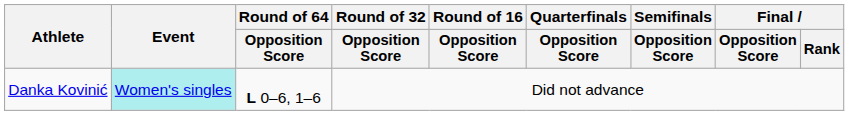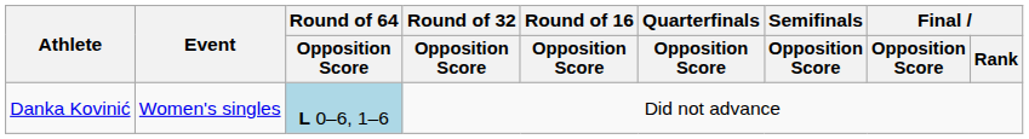Danka Kovinić | Event: paleturquoise background -> no background
Danka Kovinić | Round of 64 / Opposition Score: no background -> lightblue background
